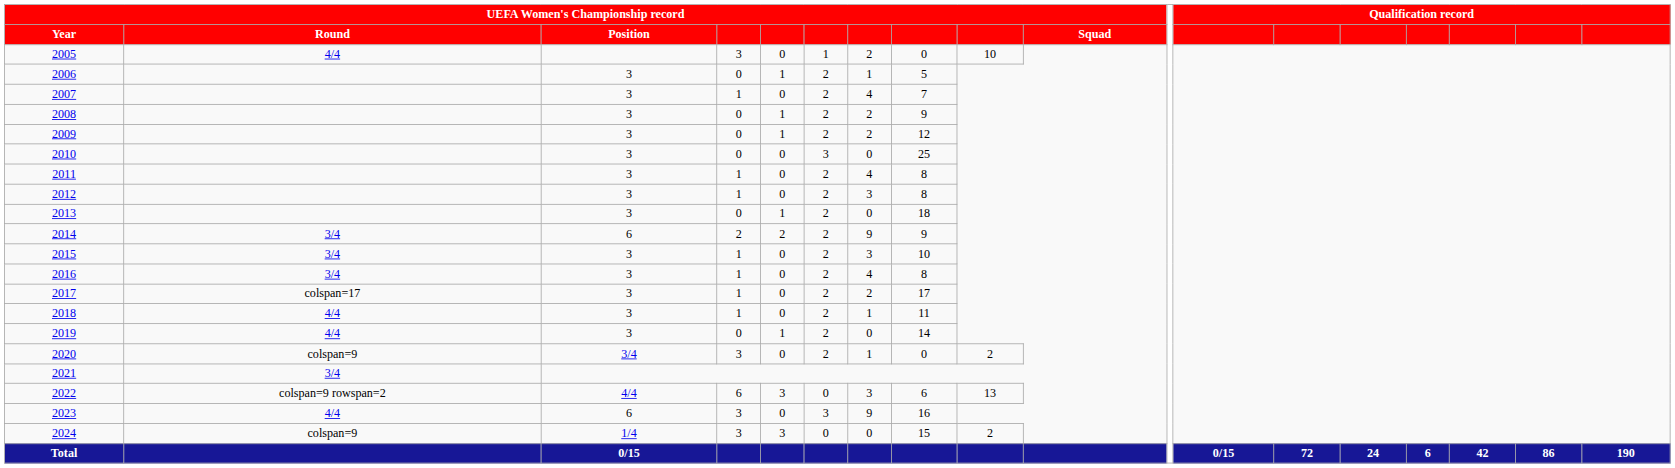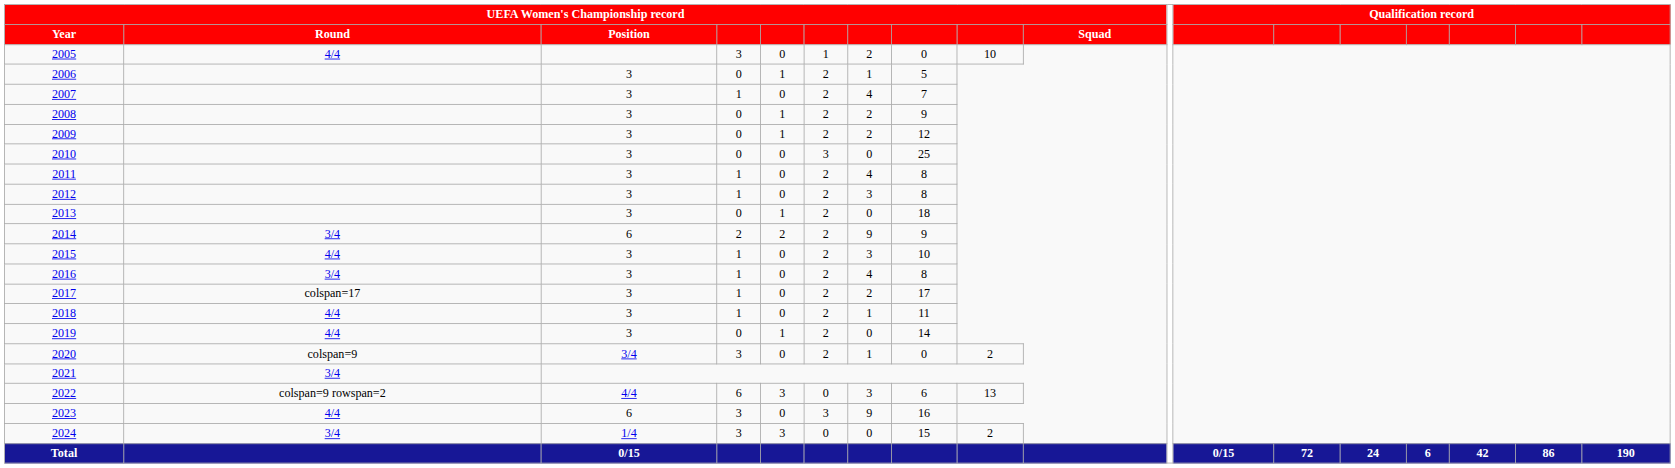2015 | UEFA Women's Championship record / Round: 3/4 -> 4/4
2024 | UEFA Women's Championship record / Round: colspan=9 -> 3/4
